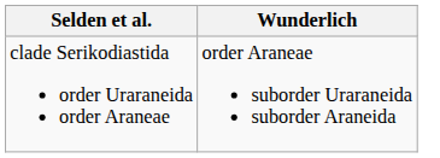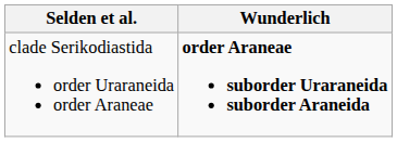clade Serikodiastida order Uraraneida order Araneae | Wunderlich: normal -> bold
